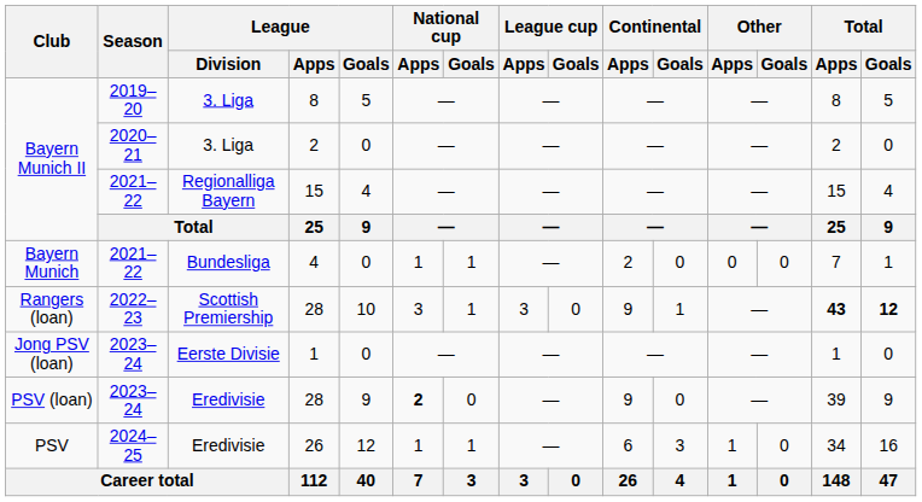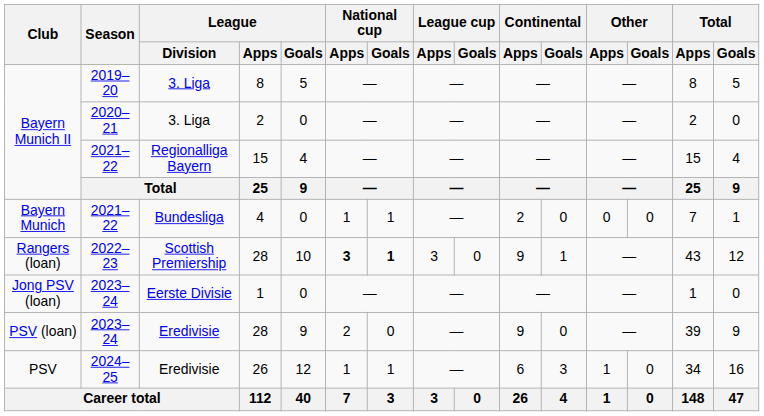Rangers (loan) / 28 | National cup / Apps: normal -> bold
Rangers (loan) / 28 | National cup / Goals: normal -> bold
Rangers (loan) / 28 | Total / Apps: bold -> normal
Rangers (loan) / 28 | Total / Goals: bold -> normal
PSV (loan) / 28 | National cup / Apps: bold -> normal
